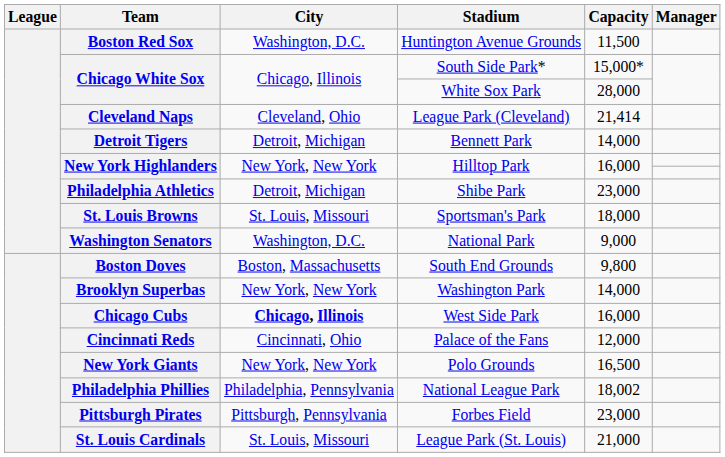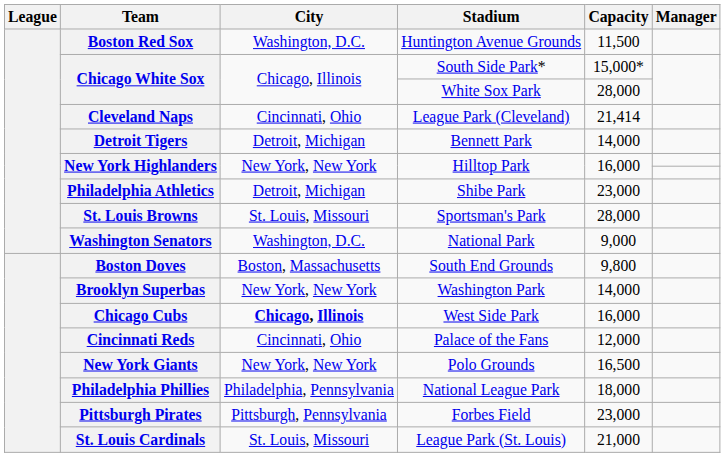League Park (Cleveland) | City: Cleveland, Ohio -> Cincinnati, Ohio
Sportsman's Park | Capacity: 18,000 -> 28,000
National League Park | Capacity: 18,002 -> 18,000
